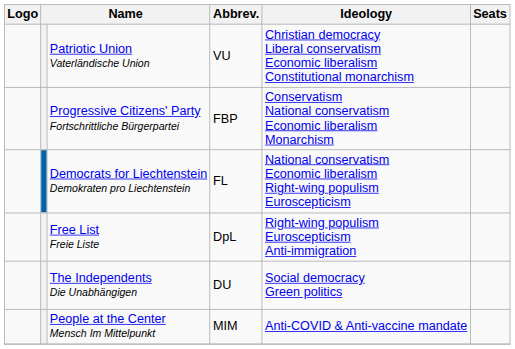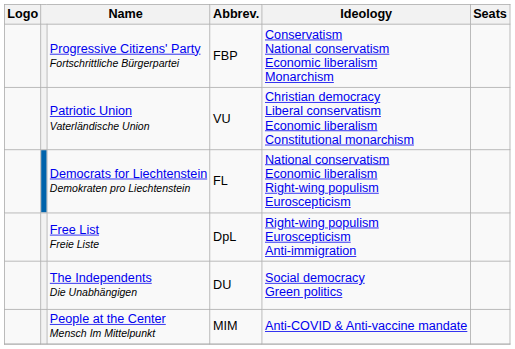rows swapped: Patriotic Union Vaterländische Union <-> Progressive Citizens' Party Fortschrittliche Bürgerpartei
